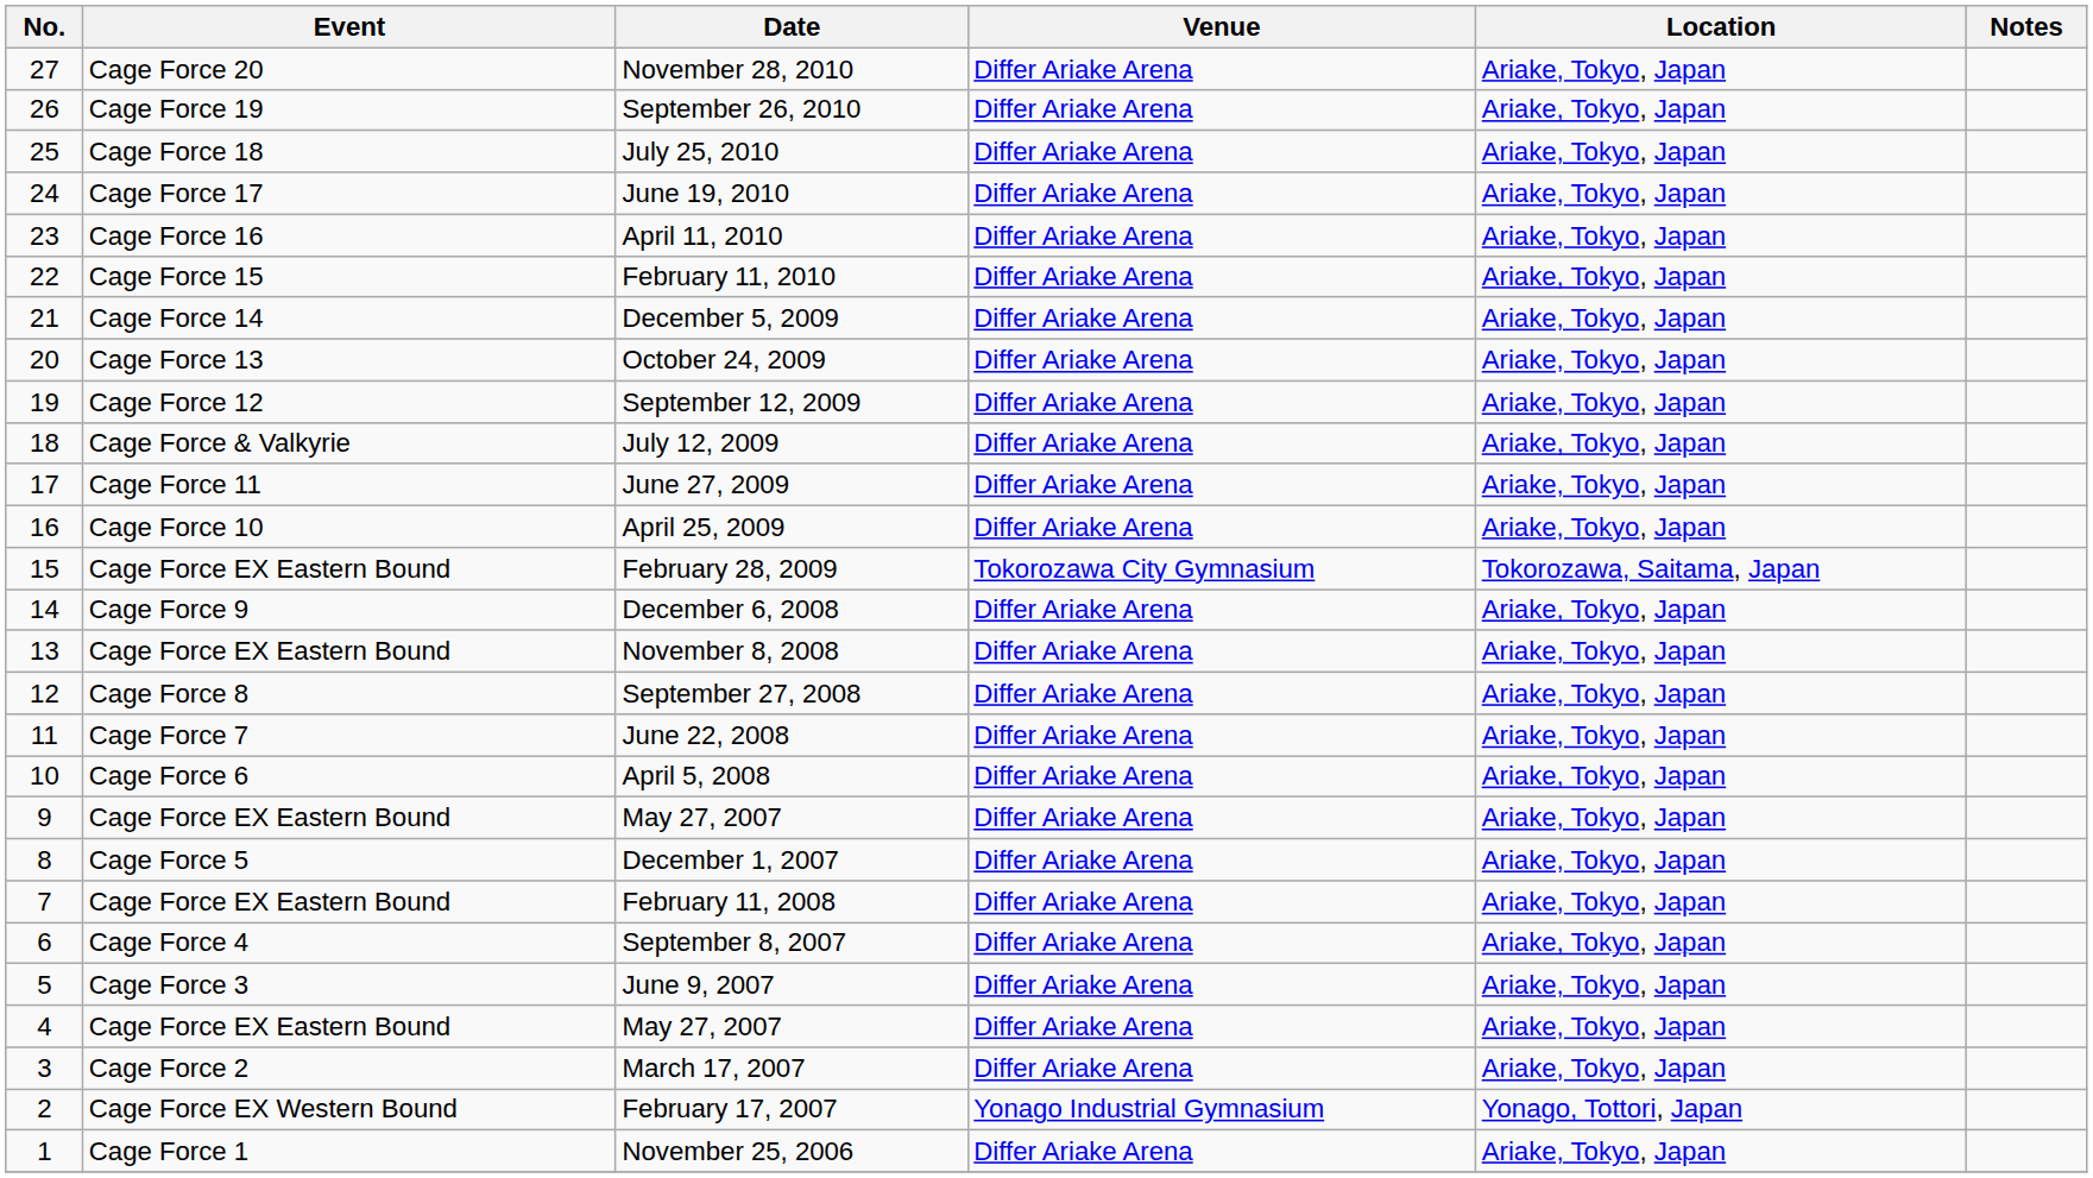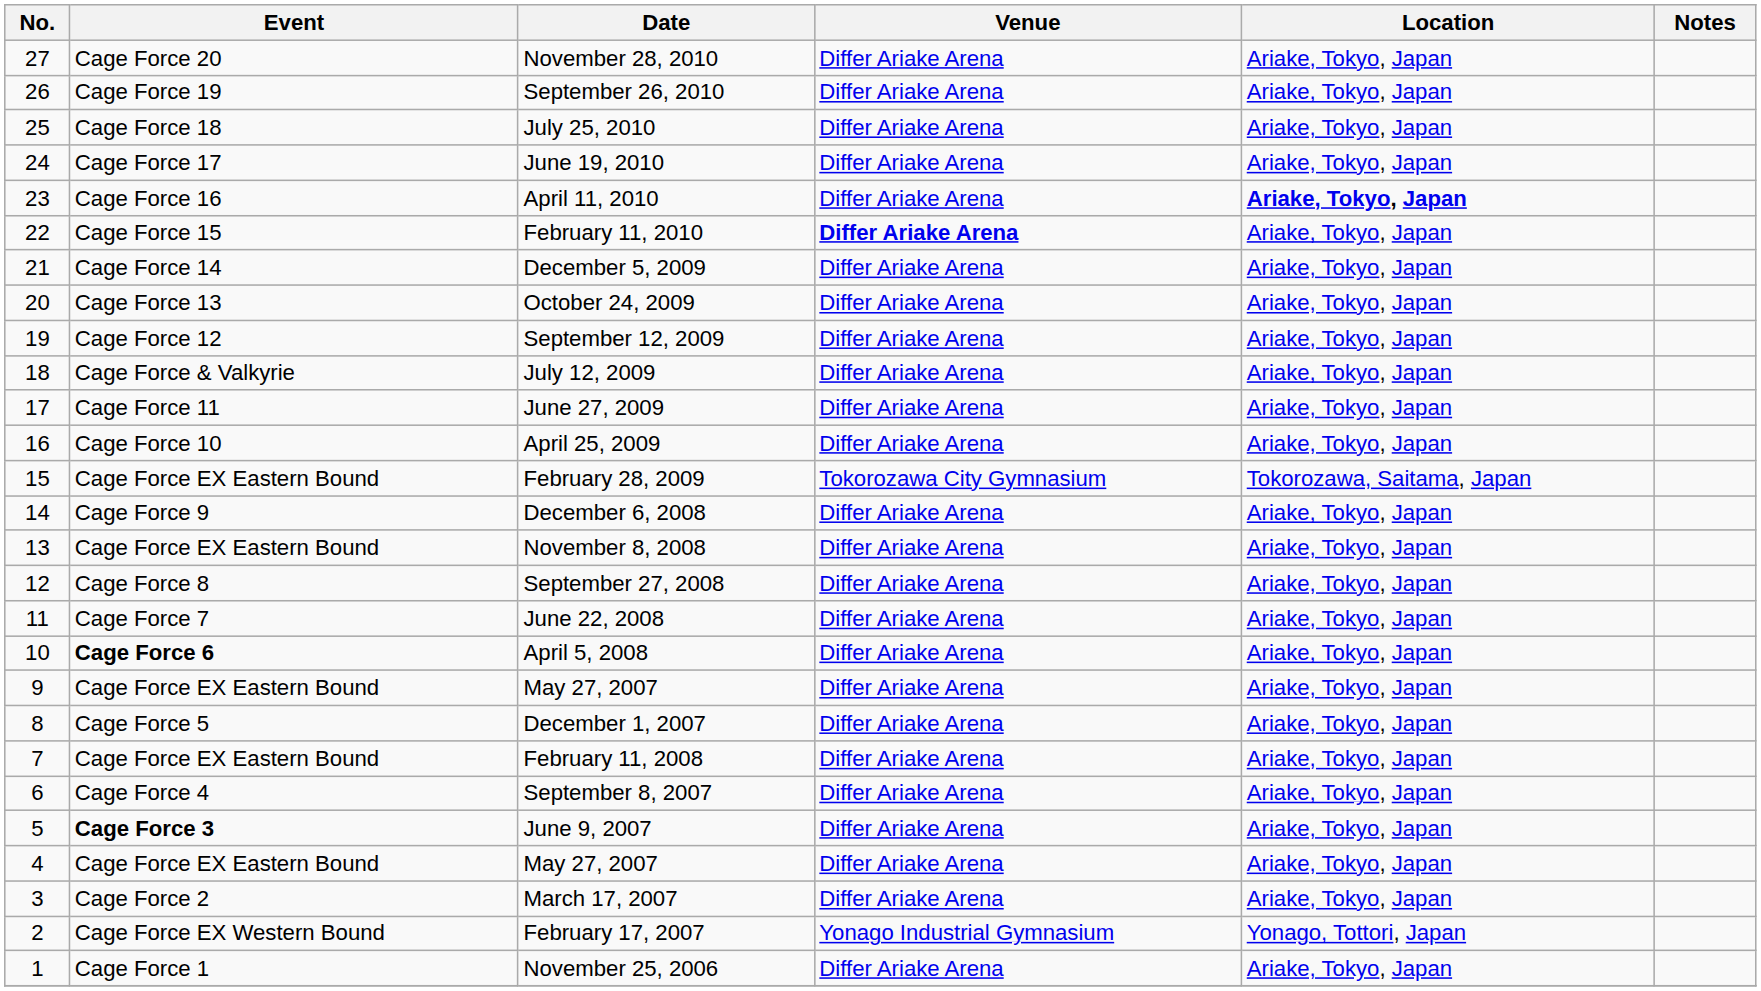April 11, 2010 | Location: normal -> bold
February 11, 2010 | Venue: normal -> bold
April 5, 2008 | Event: normal -> bold
June 9, 2007 | Event: normal -> bold
